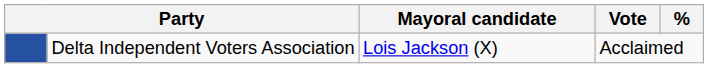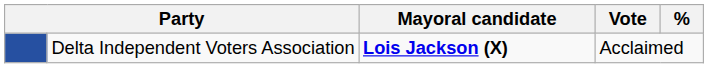Delta Independent Voters Association | Mayoral candidate: normal -> bold
